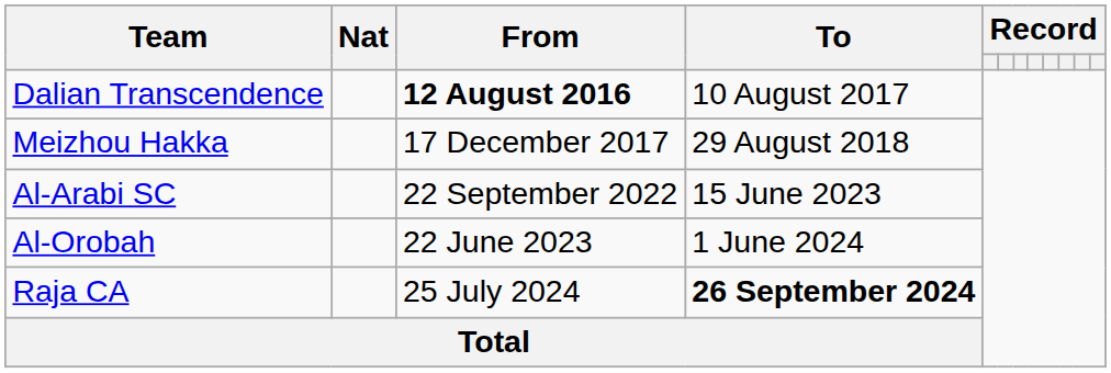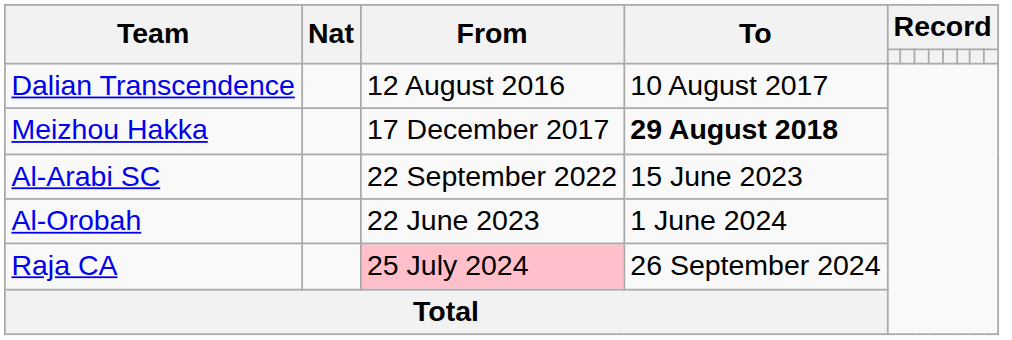Dalian Transcendence | From: bold -> normal
Meizhou Hakka | To: normal -> bold
Raja CA | From: no background -> pink background
Raja CA | To: bold -> normal
